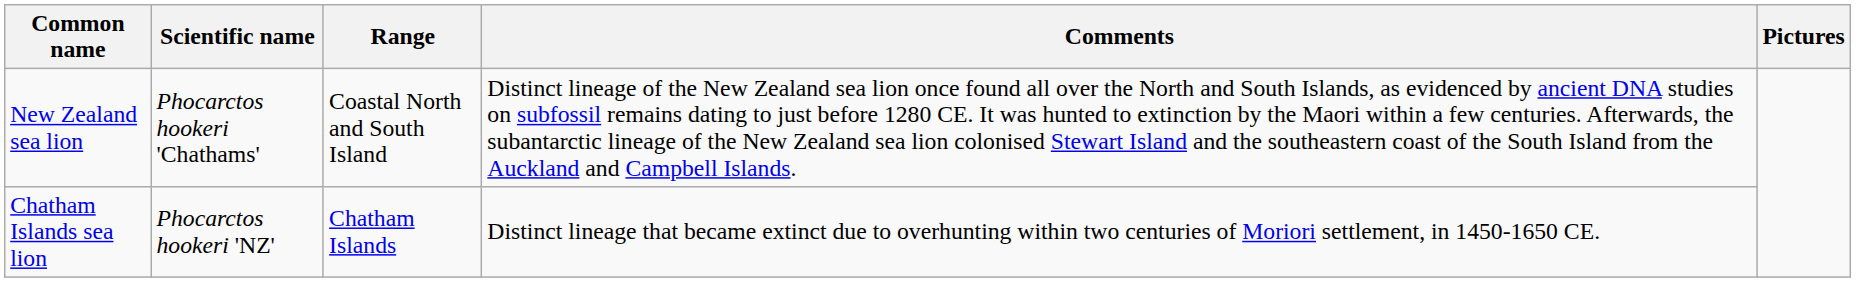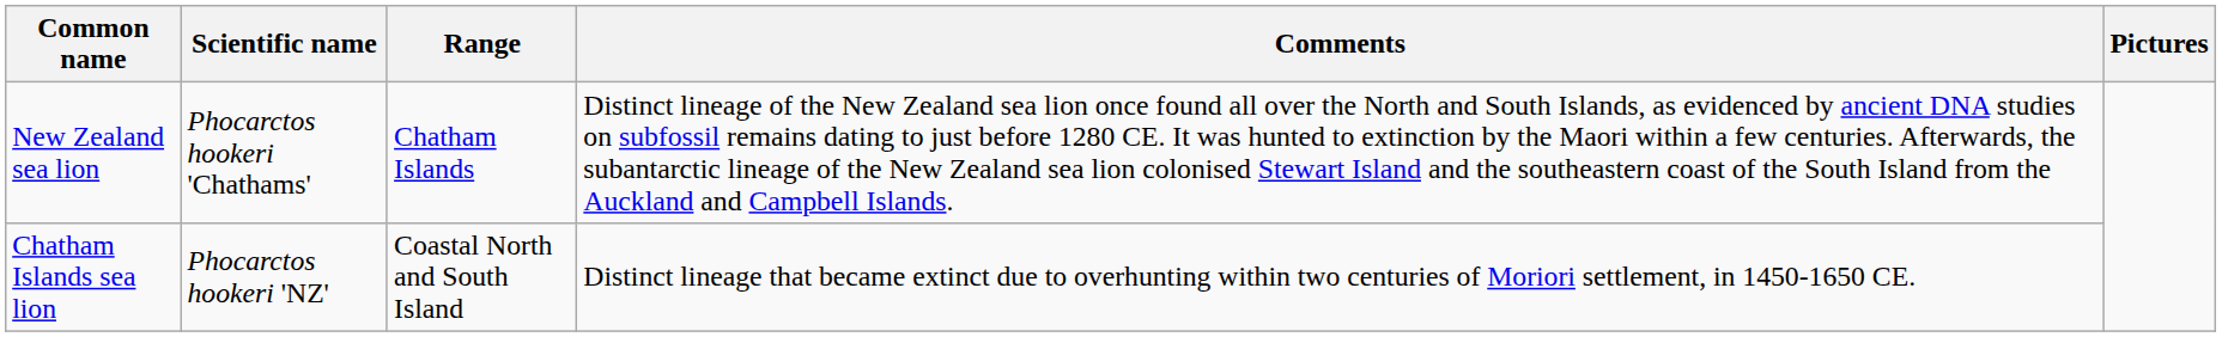New Zealand sea lion | Range: Coastal North and South Island -> Chatham Islands
Chatham Islands sea lion | Range: Chatham Islands -> Coastal North and South Island
